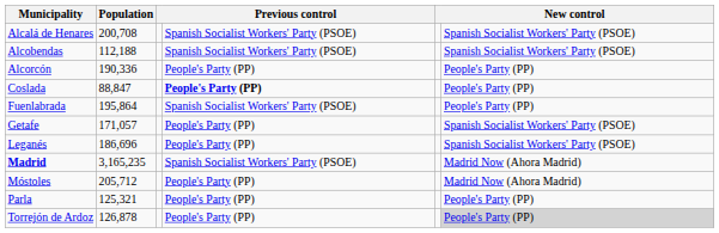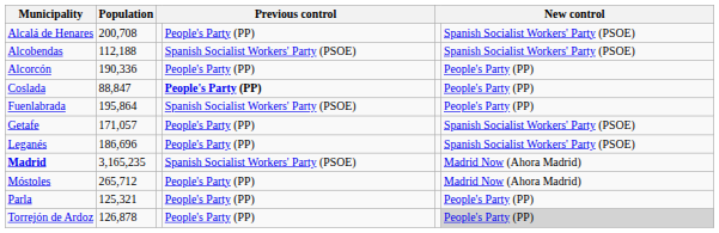Alcalá de Henares | column 4: Spanish Socialist Workers' Party (PSOE) -> People's Party (PP)
Móstoles | Population: 205,712 -> 265,712
